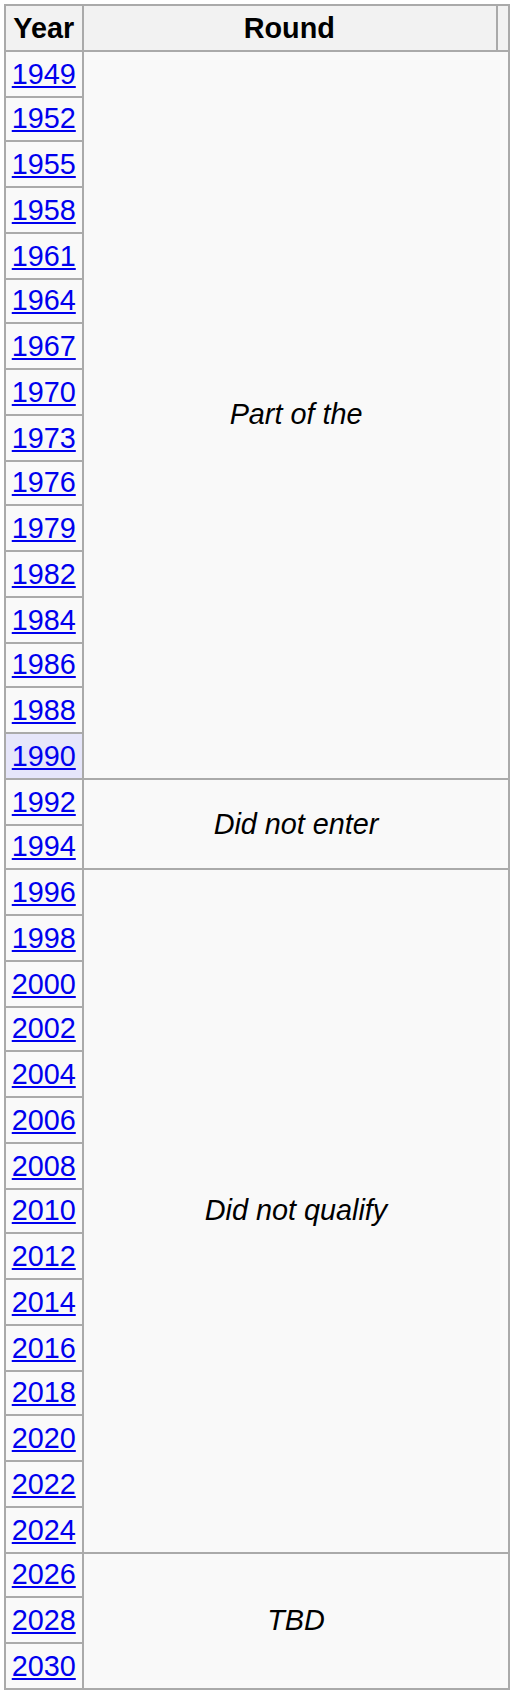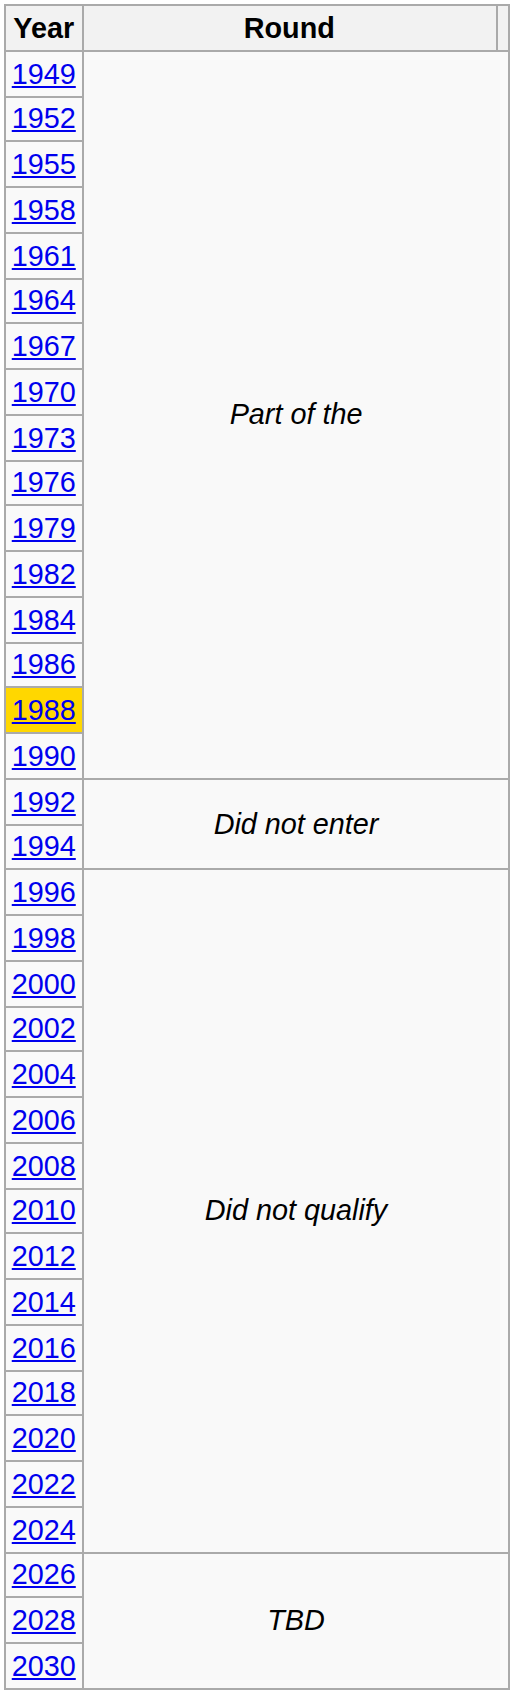1988 | Year: no background -> gold background
1990 | Year: lavender background -> no background
